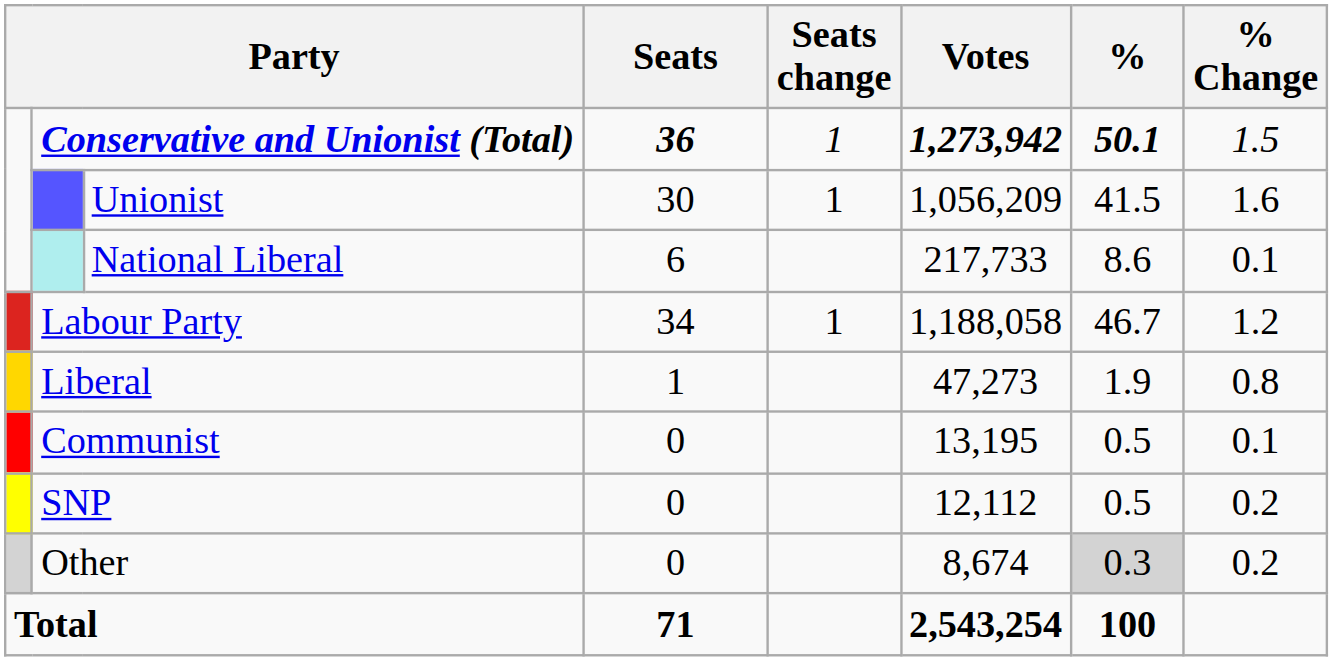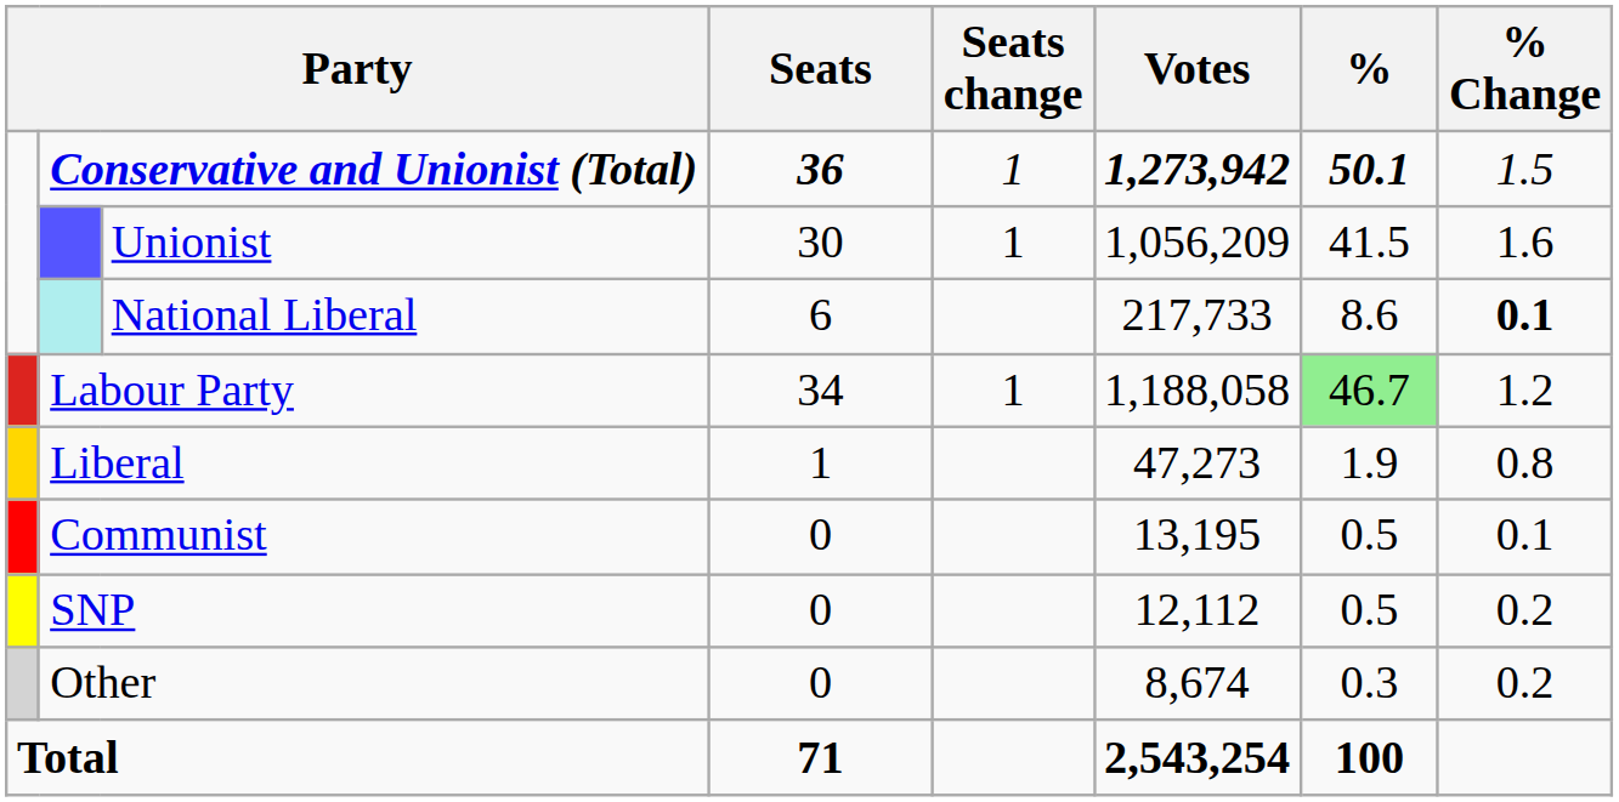National Liberal | % Change: normal -> bold
Labour Party | %: no background -> lightgreen background
Other | %: lightgrey background -> no background
